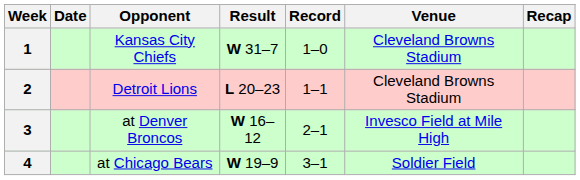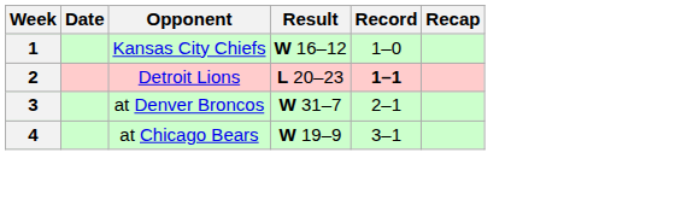- column: Venue | Cleveland Browns Stadium | Cleveland Browns Stadium | Invesco Field at Mile High | Soldier Field
1 | Result: W 31–7 -> W 16–12
2 | Record: normal -> bold
3 | Result: W 16–12 -> W 31–7
